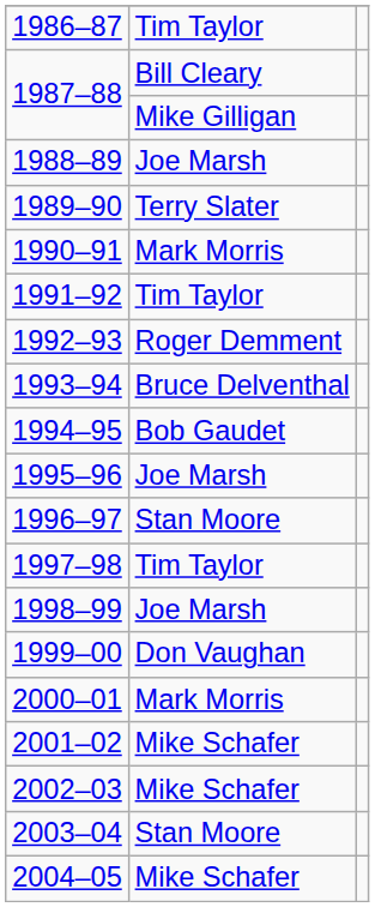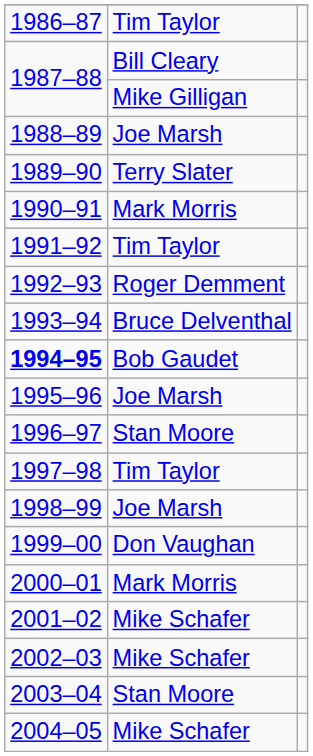1994–95 | column 1: normal -> bold
